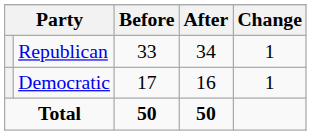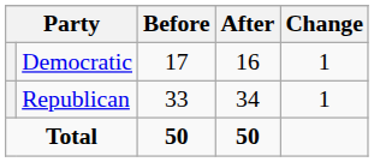rows swapped: Republican <-> Democratic
